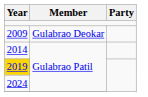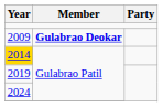2009 | Member: normal -> bold
2014 | Year: no background -> gold background
2019 | Year: gold background -> no background
